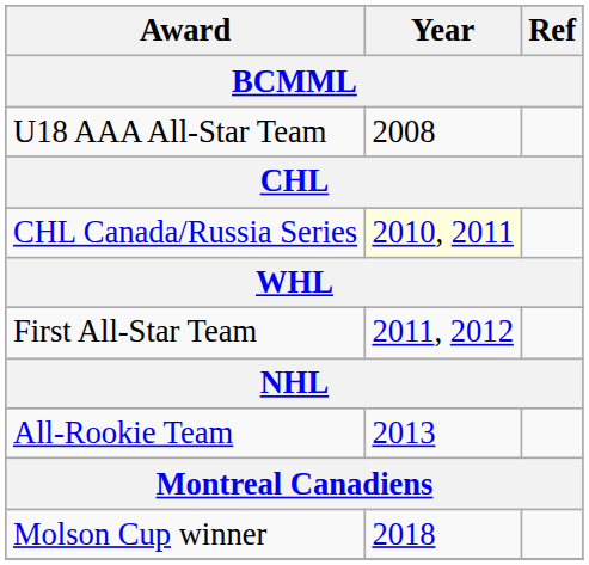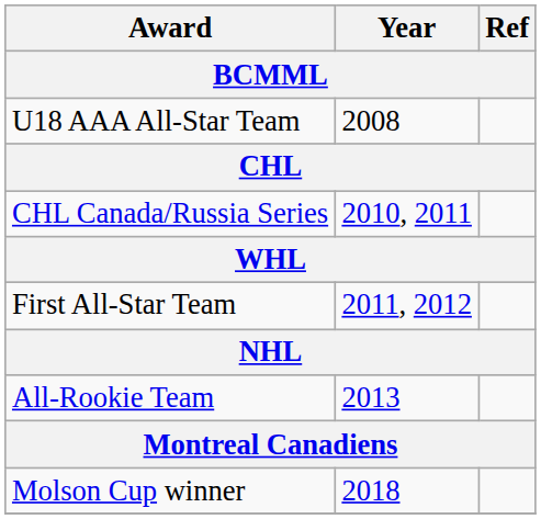CHL Canada/Russia Series | Year: lightyellow background -> no background
